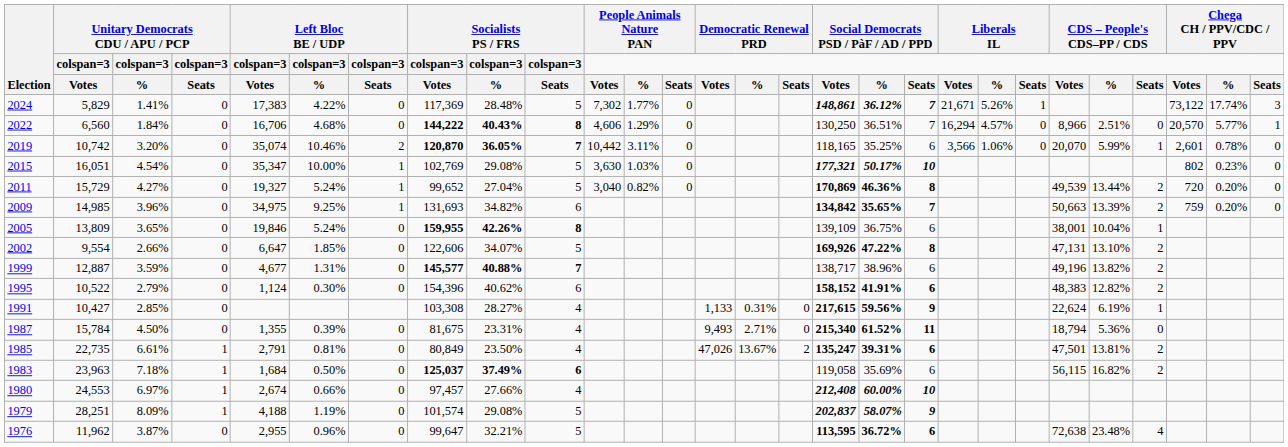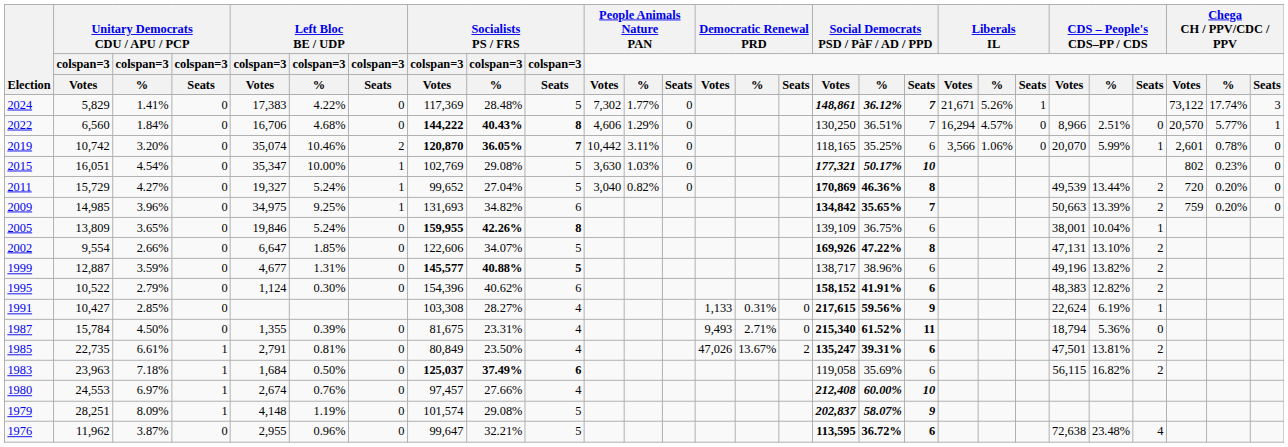1999 | Socialists PS / FRS / colspan=3 / Seats: 7 -> 5
1980 | Left Bloc BE / UDP / colspan=3 / %: 0.66% -> 0.76%
1979 | Left Bloc BE / UDP / colspan=3 / Votes: 4,188 -> 4,148
